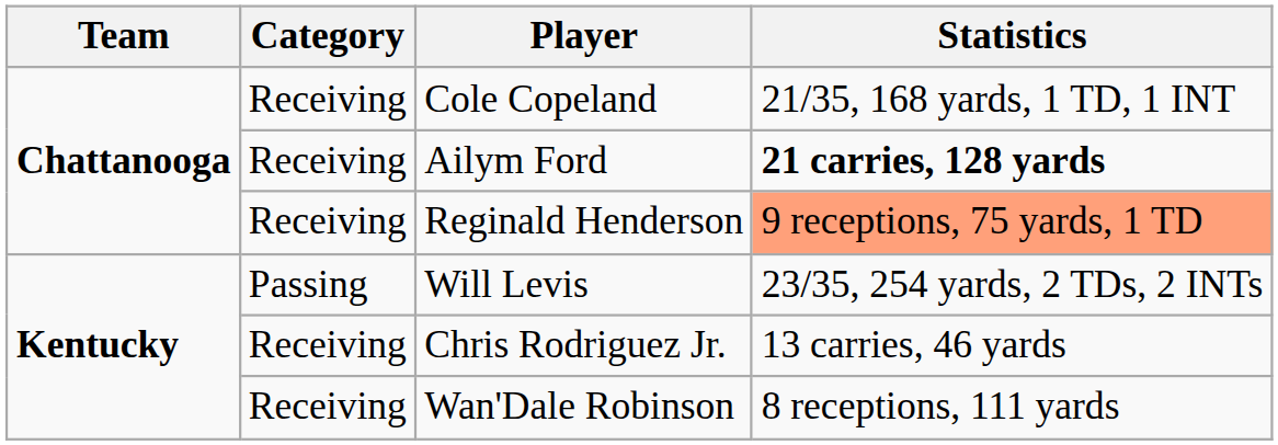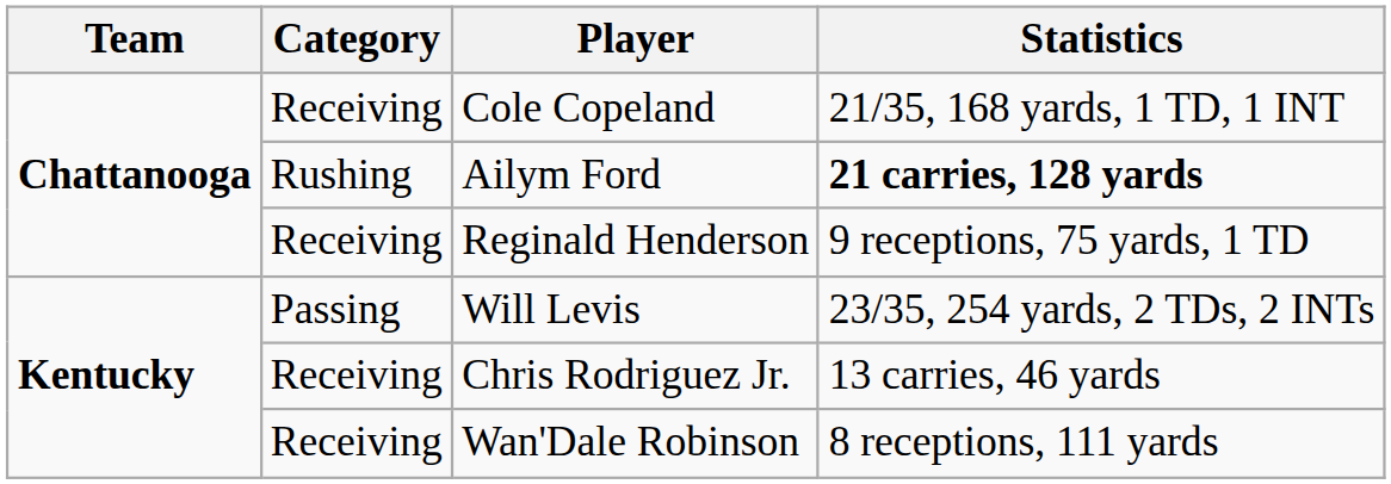Ailym Ford | Category: Receiving -> Rushing
Reginald Henderson | Statistics: lightsalmon background -> no background
